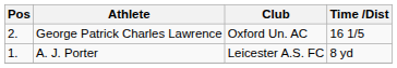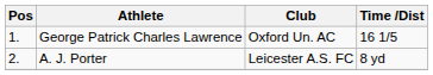George Patrick Charles Lawrence | Pos: 2. -> 1.
A. J. Porter | Pos: 1. -> 2.
